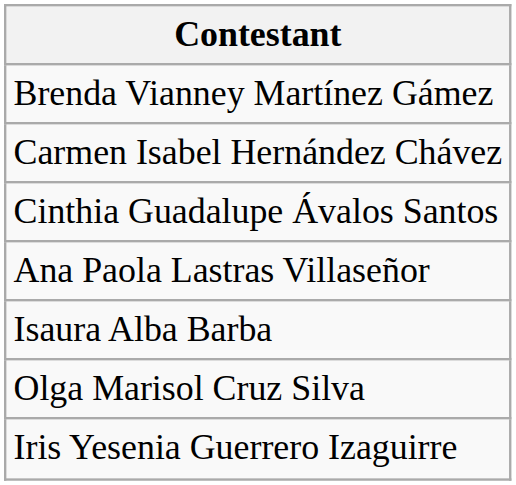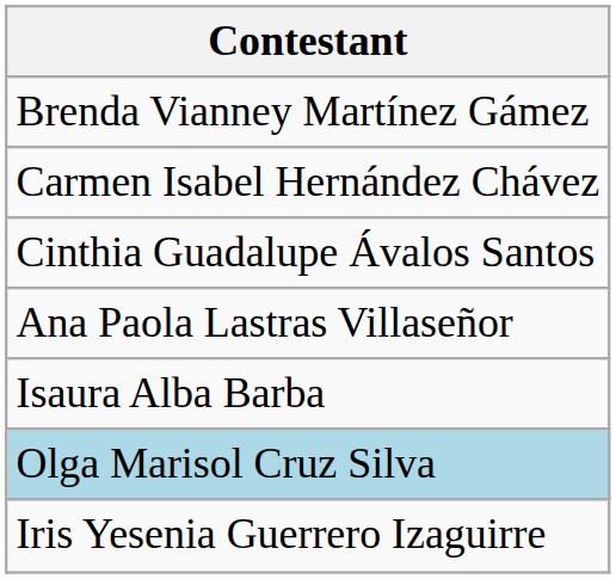row 7 | column 1: no background -> lightblue background
